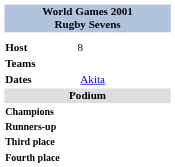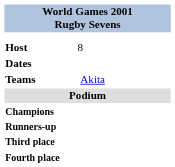row 3 | column 1: Teams -> Dates
row 4 | column 1: Dates -> Teams
